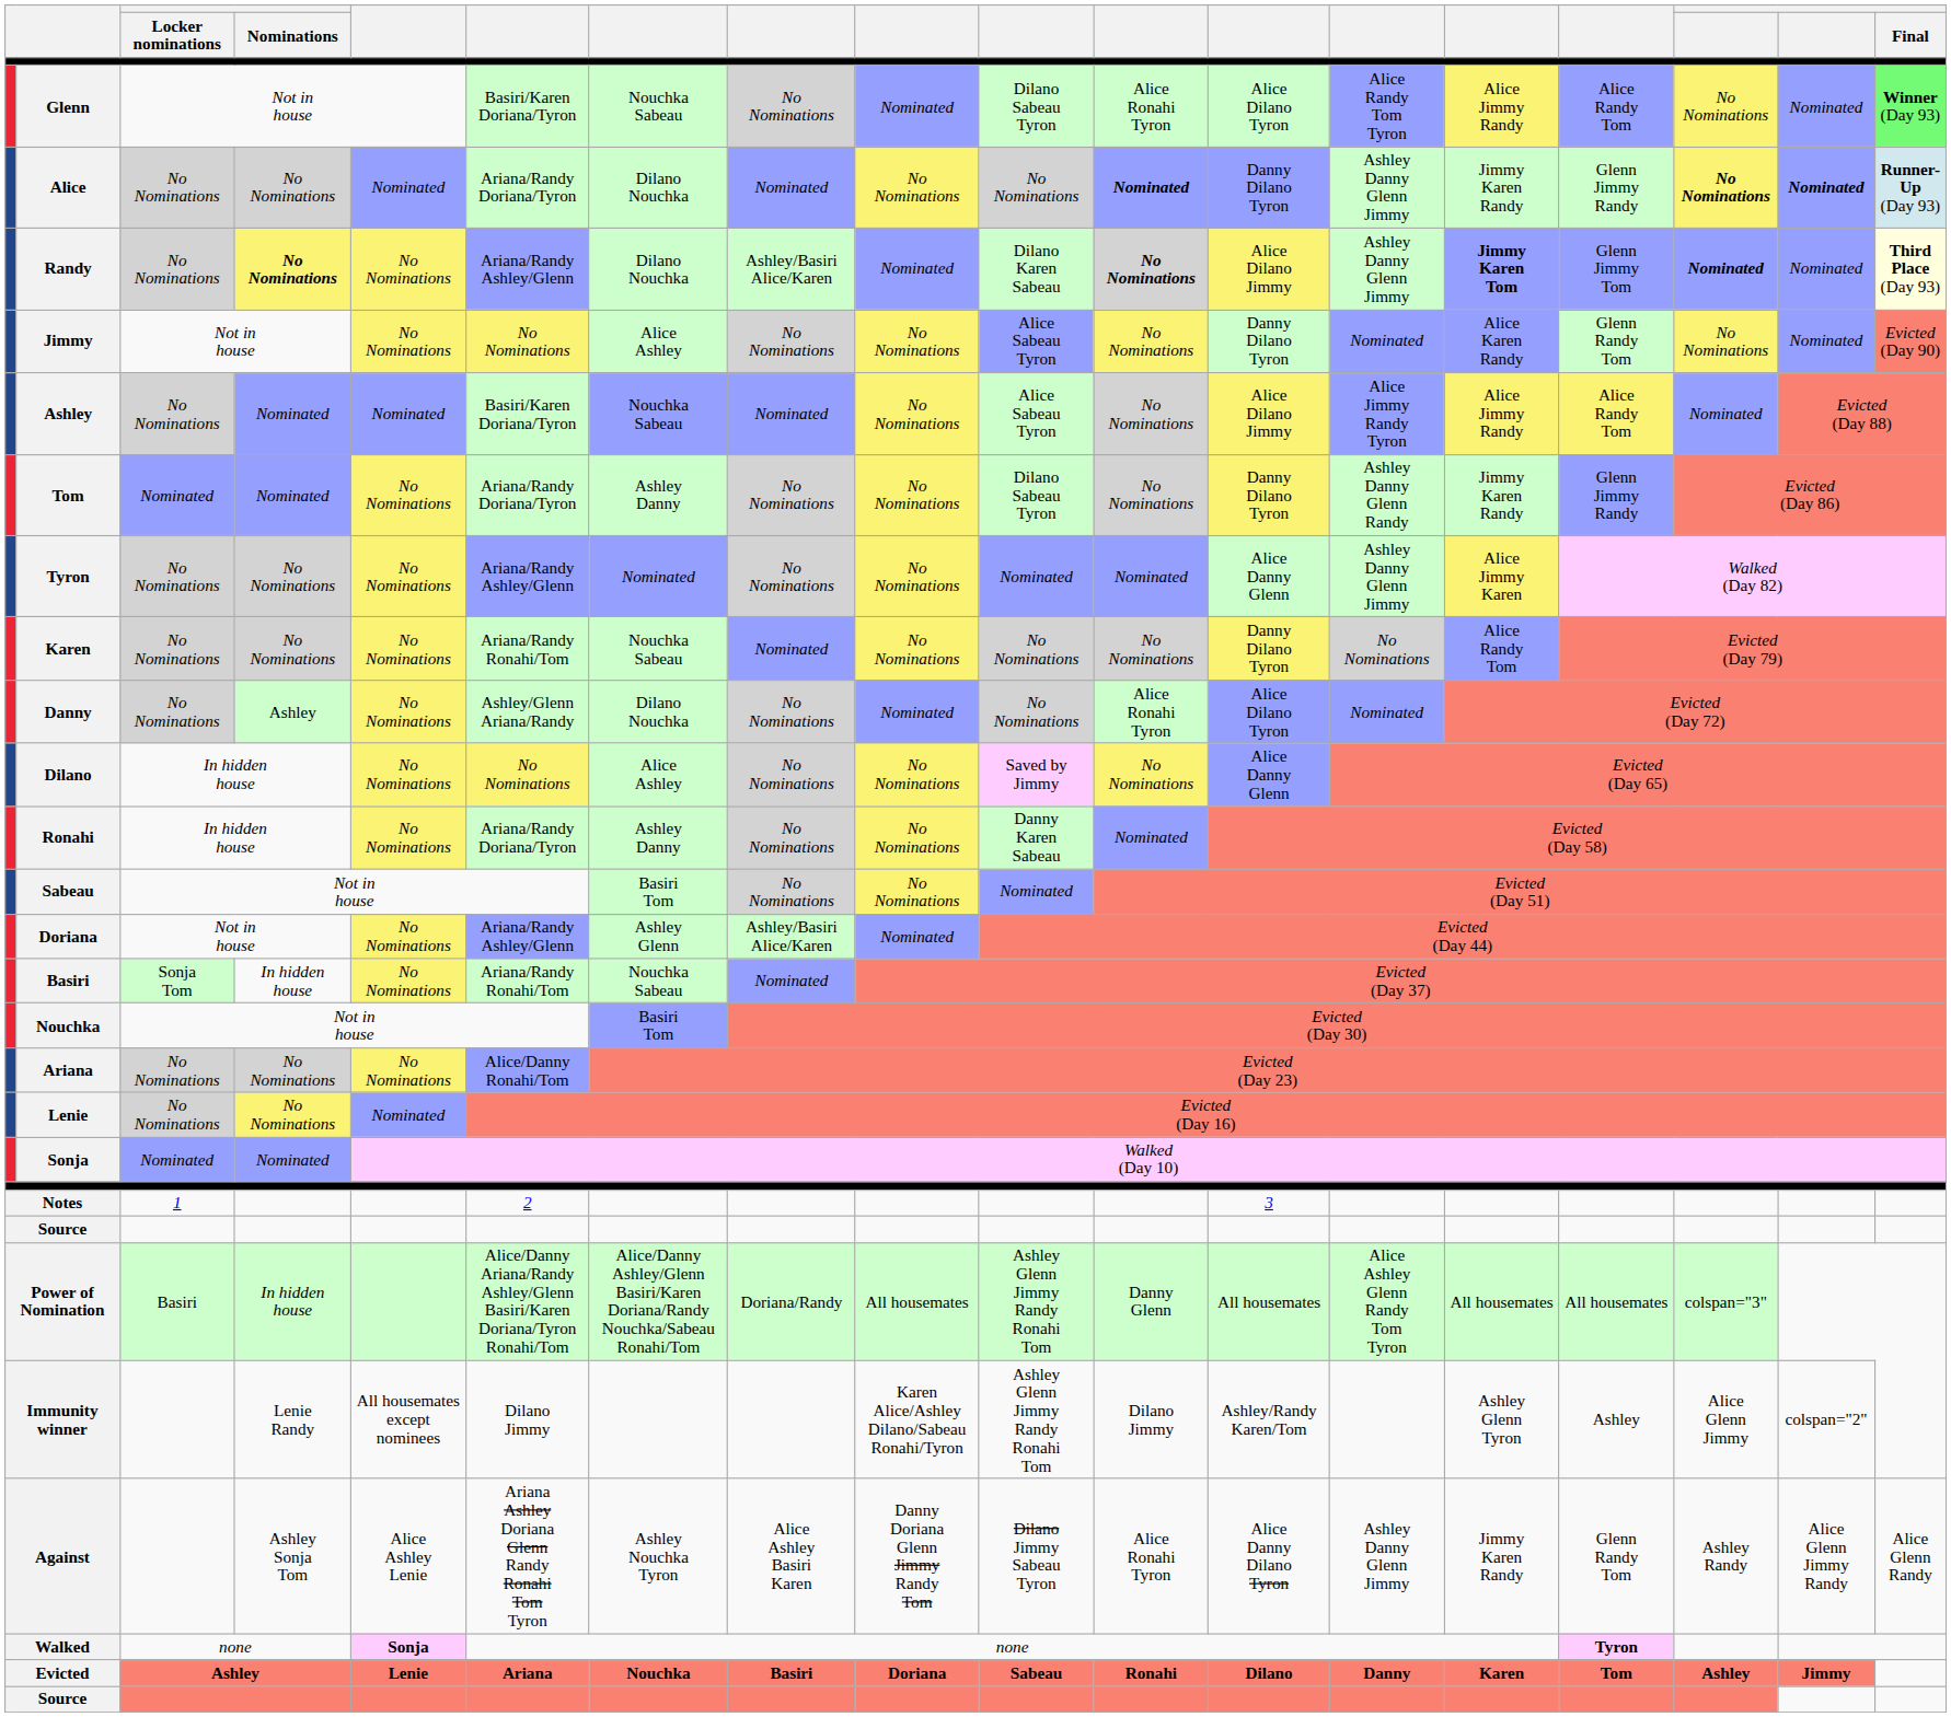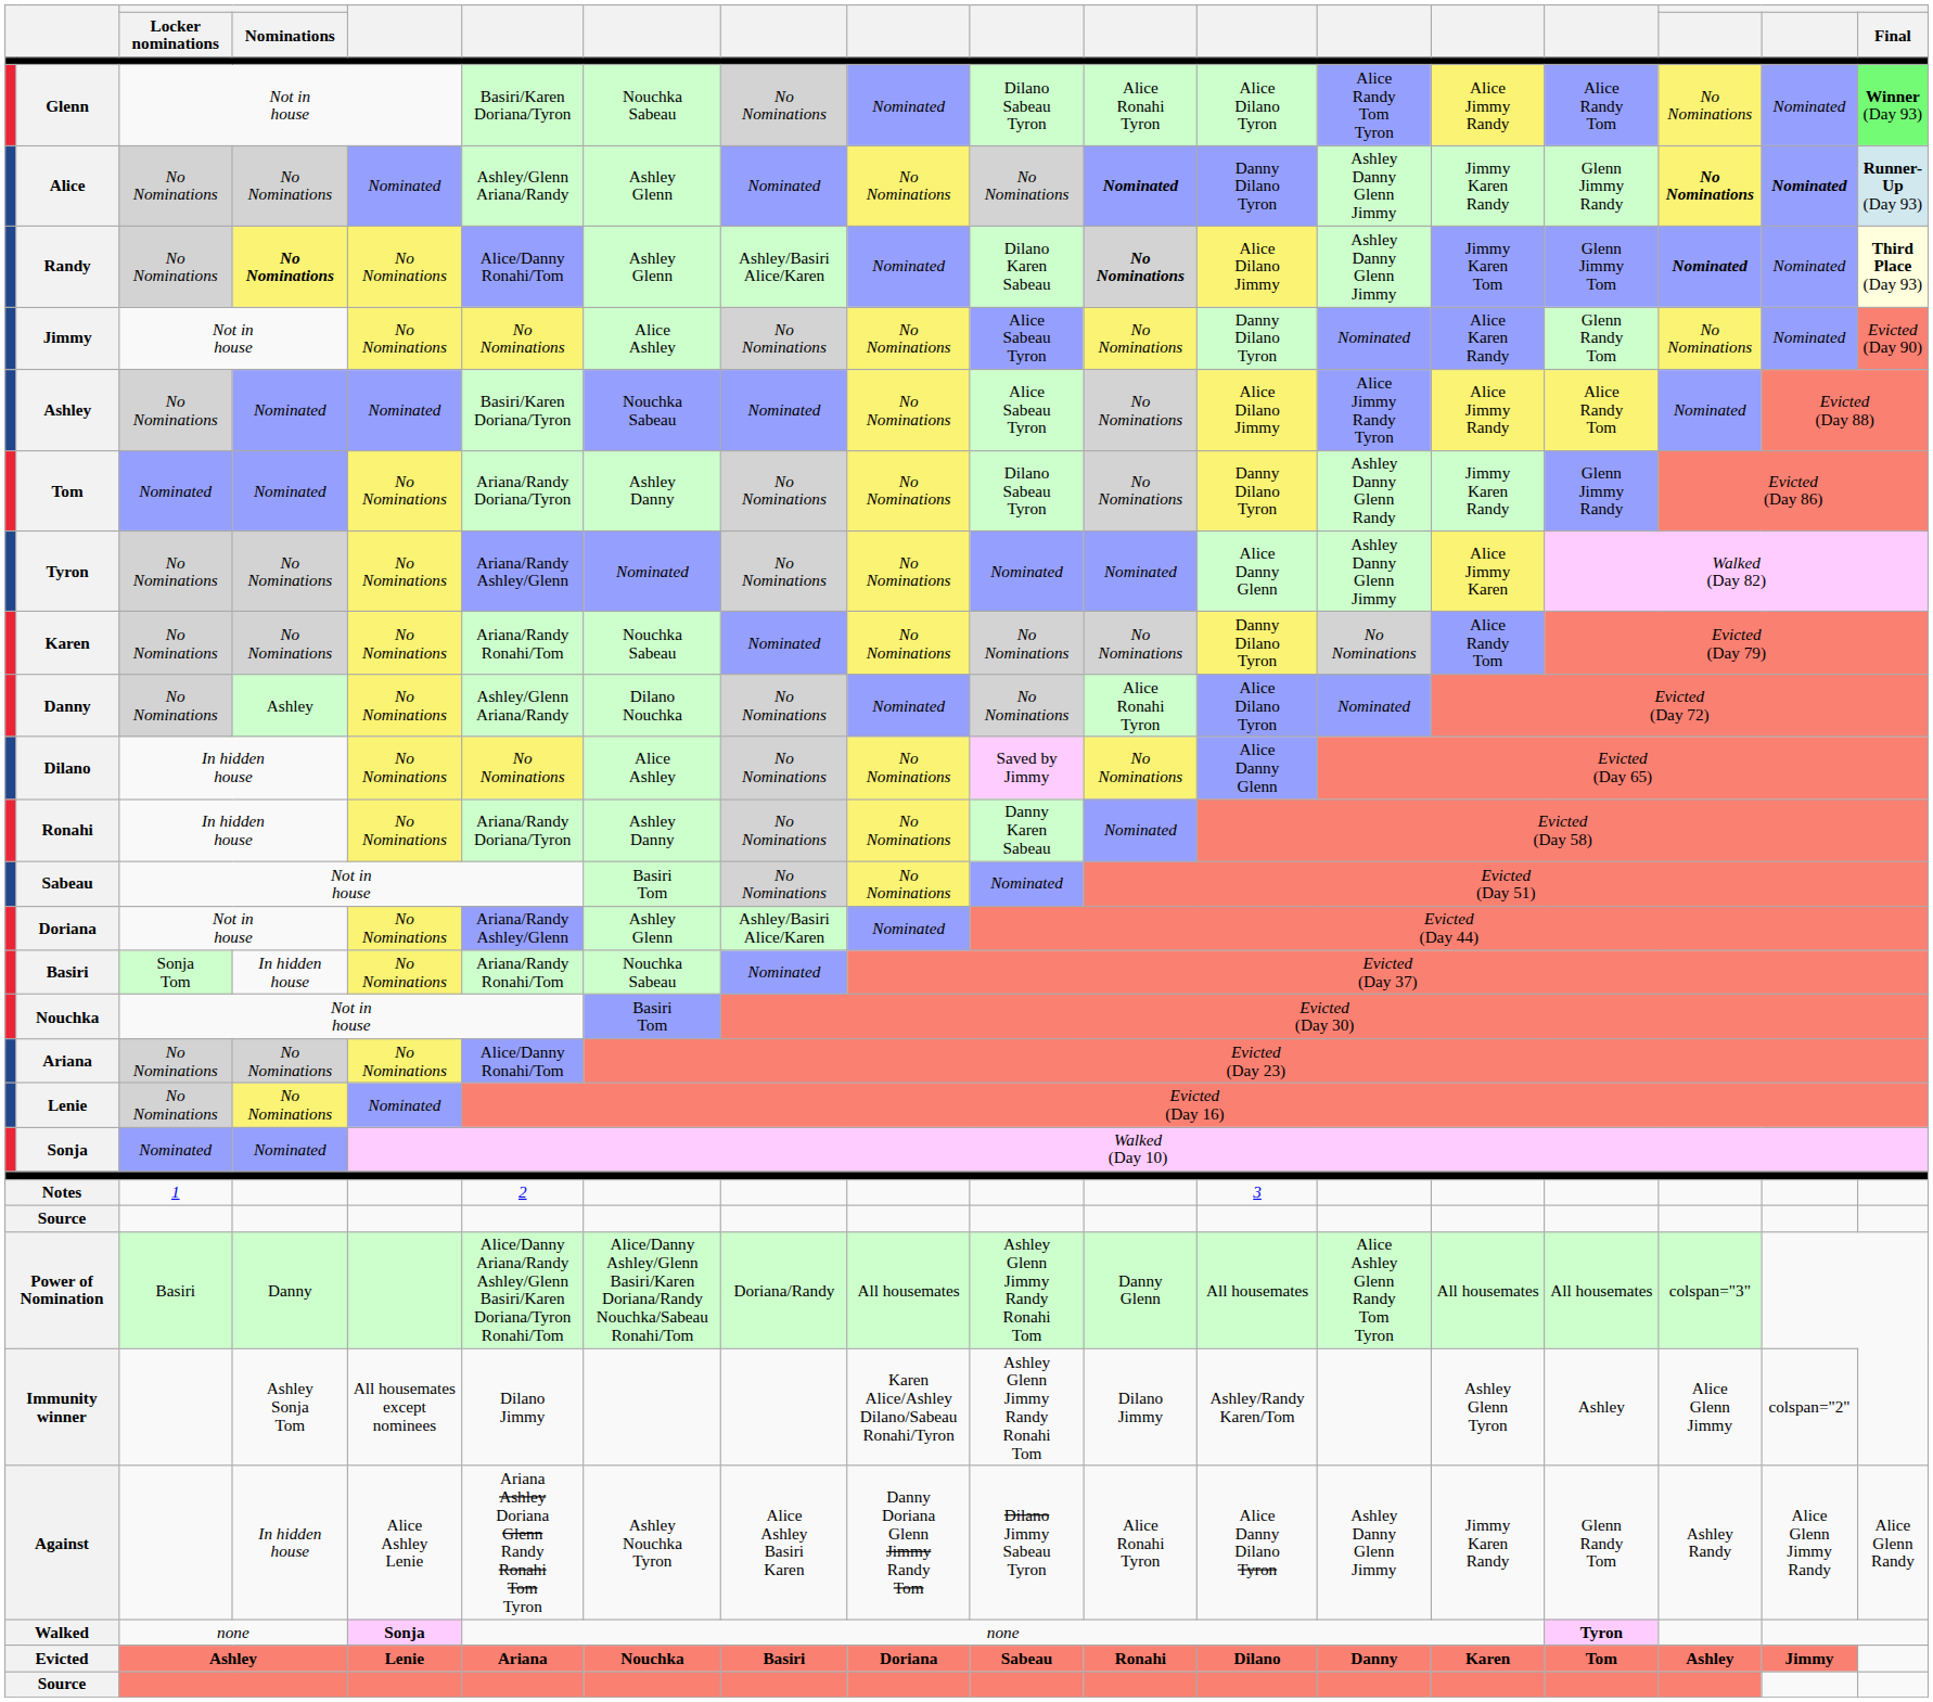Alice | column 6: Ariana/Randy Doriana/Tyron -> Ashley/Glenn Ariana/Randy
Alice | column 7: Dilano Nouchka -> Ashley Glenn
Randy | column 6: Ariana/Randy Ashley/Glenn -> Alice/Danny Ronahi/Tom
Randy | column 7: Dilano Nouchka -> Ashley Glenn
Randy | column 14: bold -> normal
Power of Nomination | Nominations: In hidden house -> Danny
Immunity winner | Nominations: Lenie Randy -> Ashley Sonja Tom
Against | Nominations: Ashley Sonja Tom -> In hidden house
